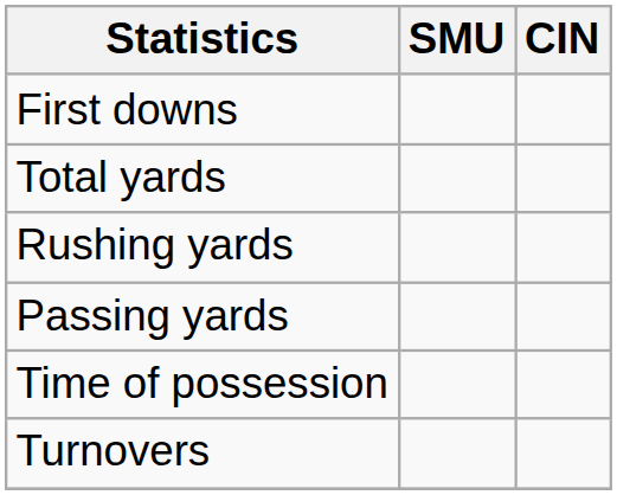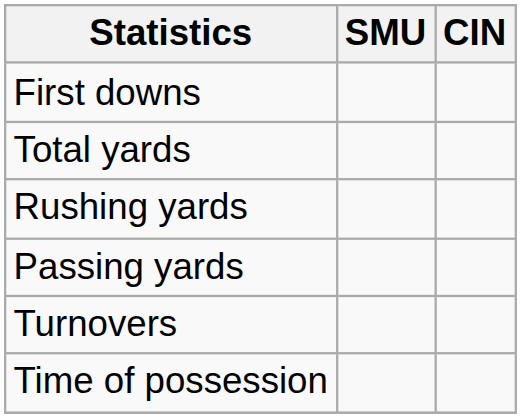rows swapped: Turnovers <-> Time of possession
